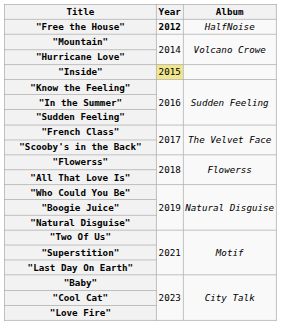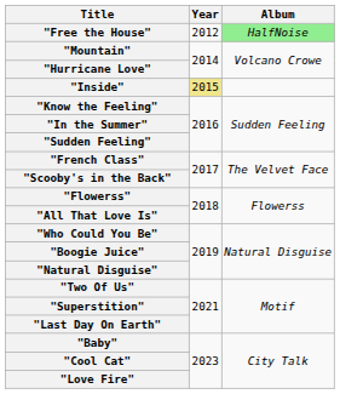"Free the House" | Year: bold -> normal
"Free the House" | Album: no background -> lightgreen background
